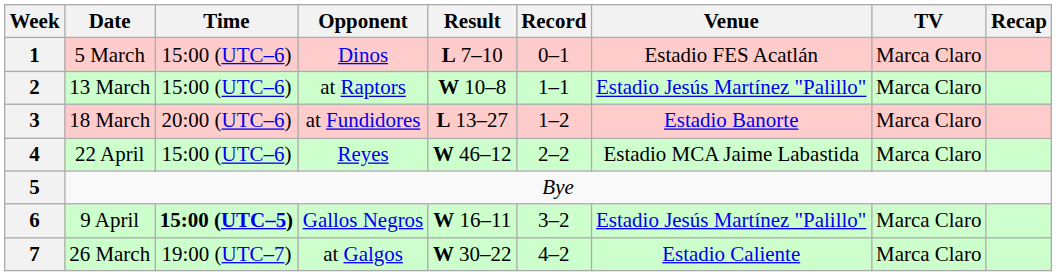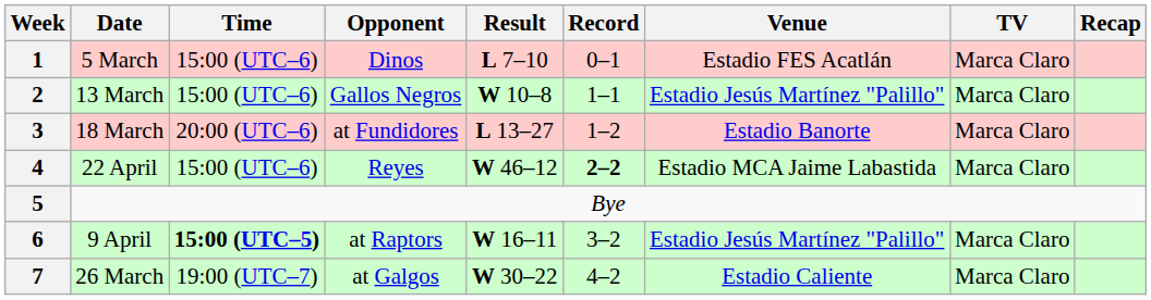2 | Opponent: at Raptors -> Gallos Negros
4 | Record: normal -> bold
6 | Opponent: Gallos Negros -> at Raptors
